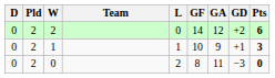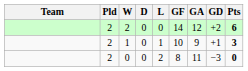columns swapped: Team <-> D
